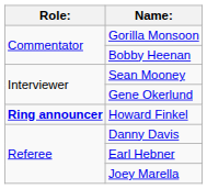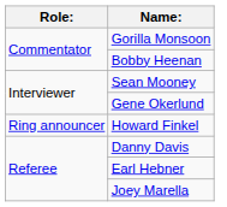Howard Finkel | Role:: bold -> normal
